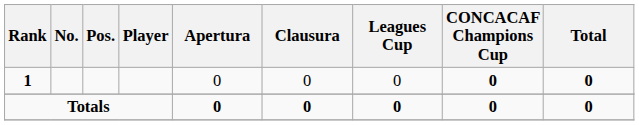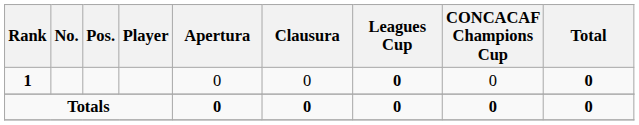1 | Leagues Cup: normal -> bold
1 | CONCACAF Champions Cup: bold -> normal
